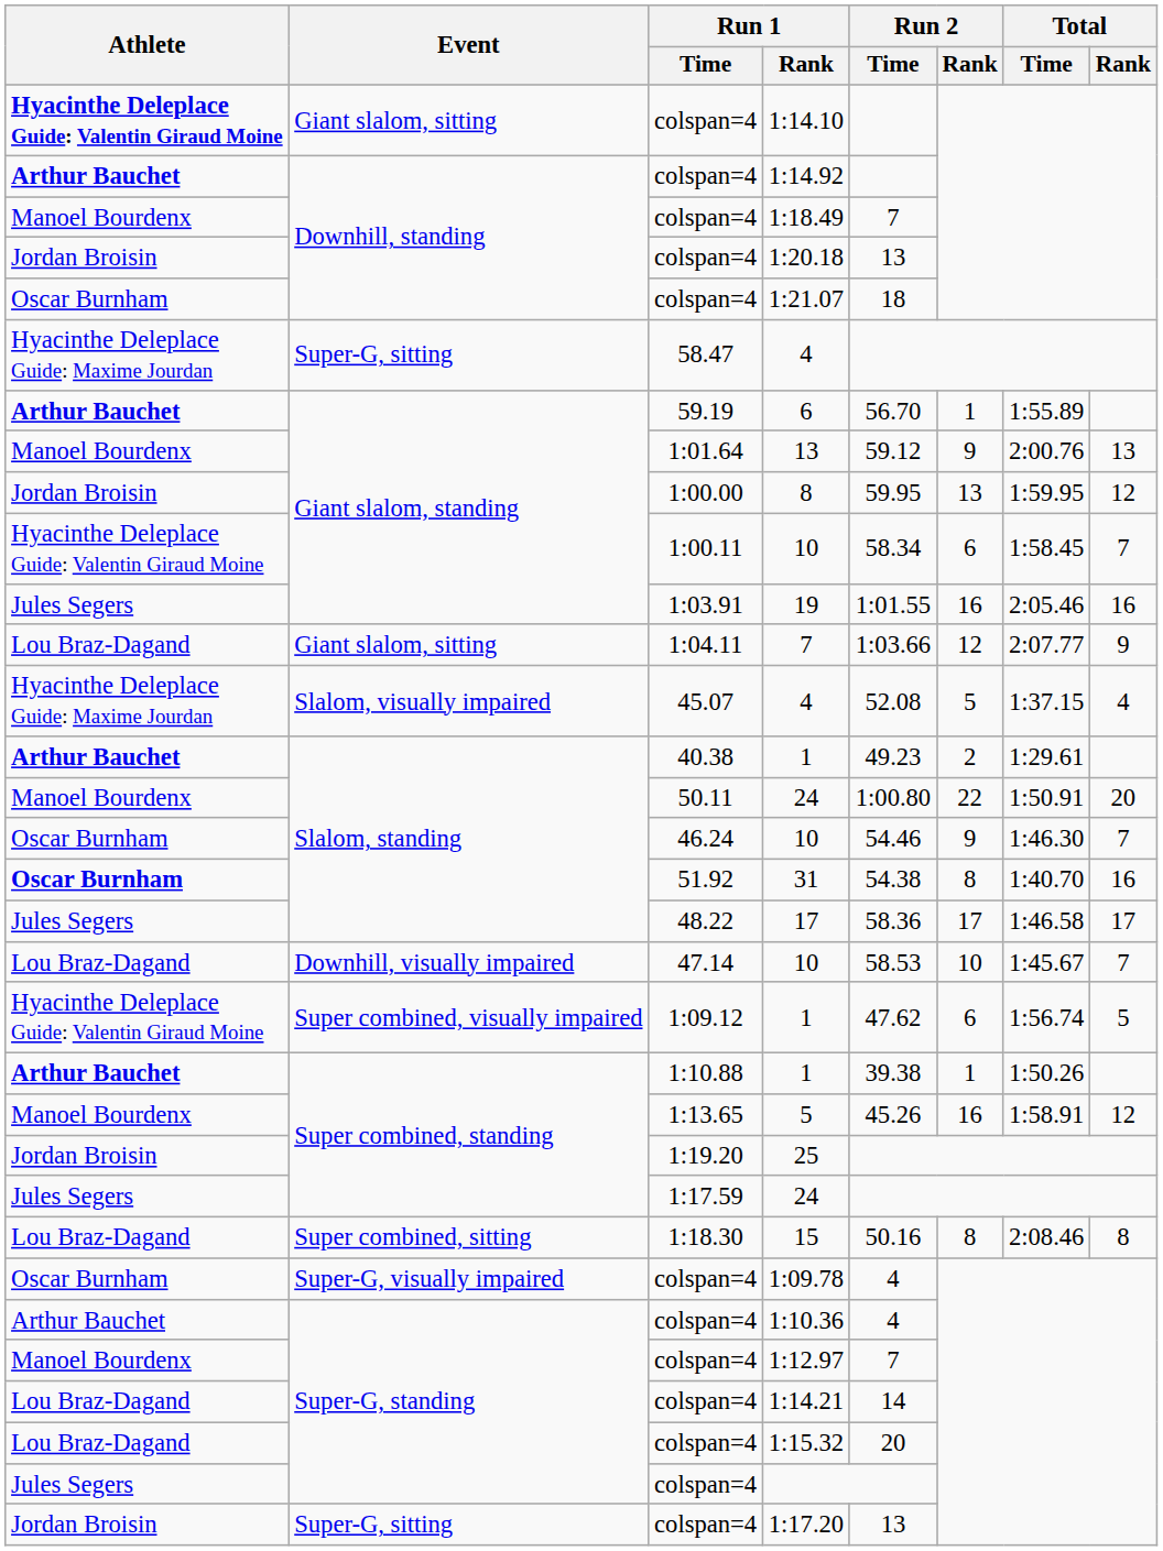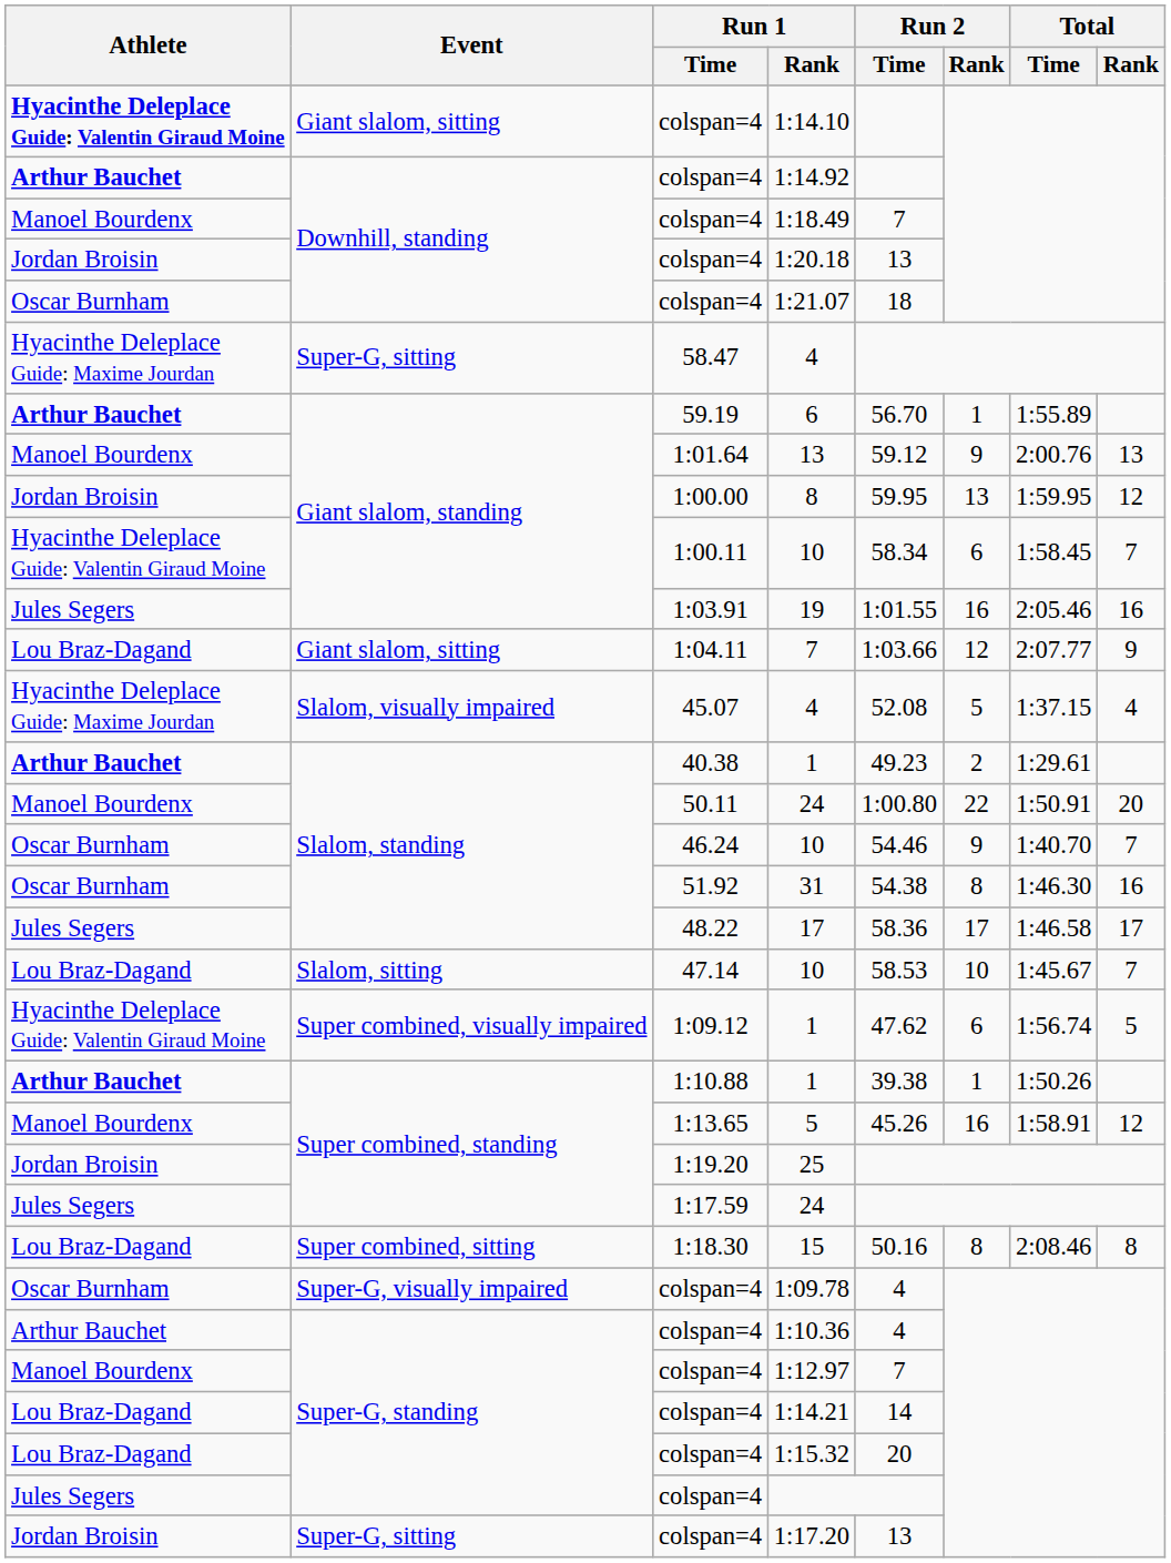46.24 / 10 | Total / Time: 1:46.30 -> 1:40.70
31 | Athlete: bold -> normal
31 | Total / Time: 1:40.70 -> 1:46.30
47.14 / 10 | Event: Downhill, visually impaired -> Slalom, sitting
